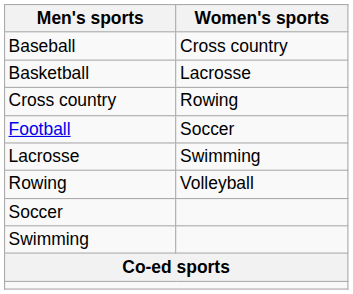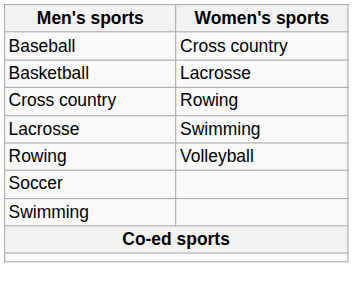- row: Football | Soccer
